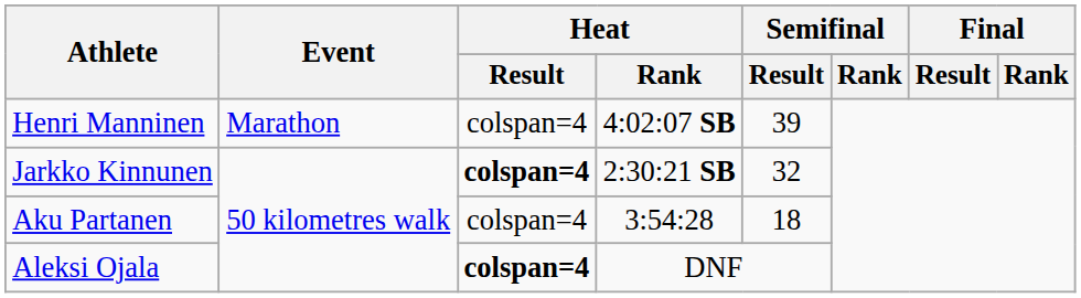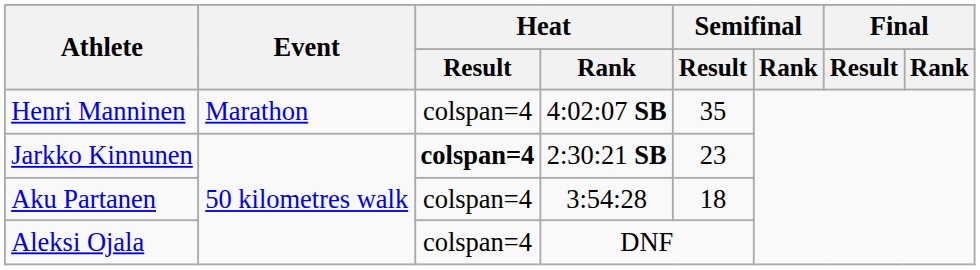Henri Manninen | Semifinal / Result: 39 -> 35
Jarkko Kinnunen | Semifinal / Result: 32 -> 23
Aleksi Ojala | Heat / Result: bold -> normal
